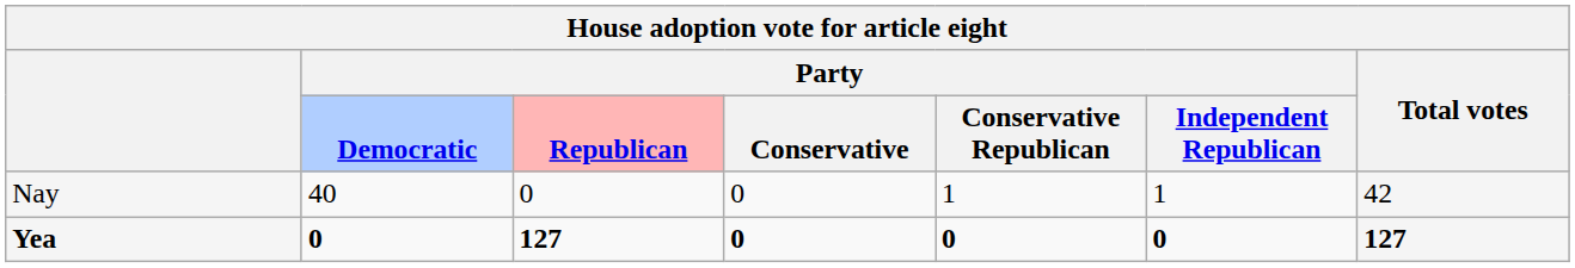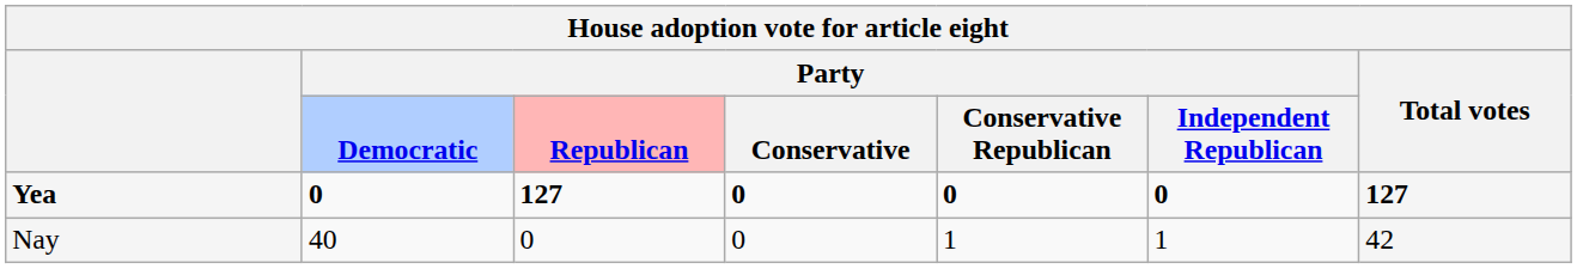rows swapped: Yea <-> Nay
